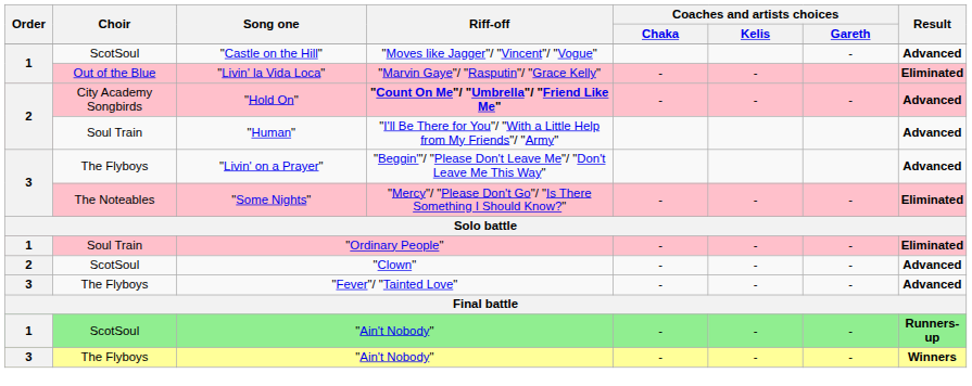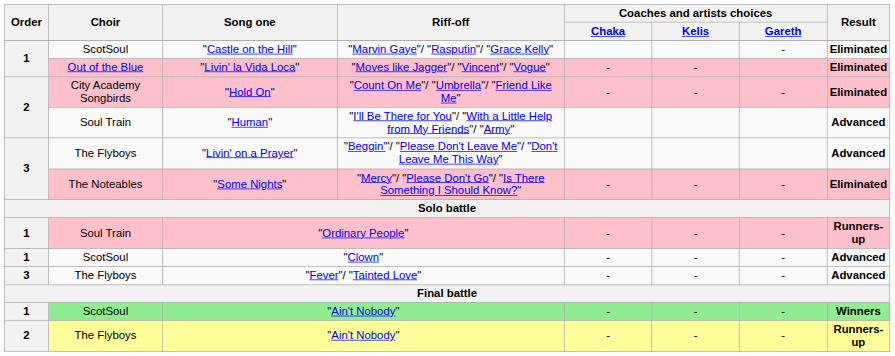"Castle on the Hill" | Riff-off: "Moves like Jagger"/ "Vincent"/ "Vogue" -> "Marvin Gaye"/ "Rasputin"/ "Grace Kelly"
"Castle on the Hill" | Result: Advanced -> Eliminated
"Livin' la Vida Loca" | Riff-off: "Marvin Gaye"/ "Rasputin"/ "Grace Kelly" -> "Moves like Jagger"/ "Vincent"/ "Vogue"
"Hold On" | Riff-off: bold -> normal
"Hold On" | Result: Advanced -> Eliminated
"Ordinary People" | Result: Eliminated -> Runners-up
"Clown" | Order: 2 -> 1
ScotSoul / "Ain't Nobody" | Result: Runners-up -> Winners
The Flyboys / "Ain't Nobody" | Order: 3 -> 2
The Flyboys / "Ain't Nobody" | Result: Winners -> Runners-up
